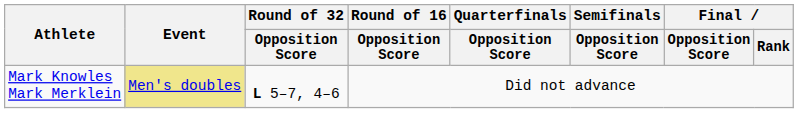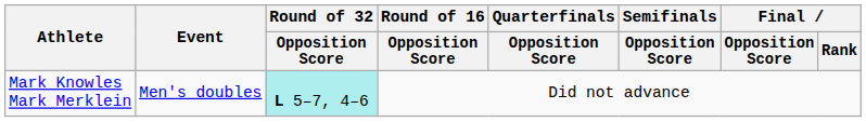Mark Knowles Mark Merklein | Event: khaki background -> no background
Mark Knowles Mark Merklein | Round of 32 / Opposition Score: no background -> paleturquoise background
